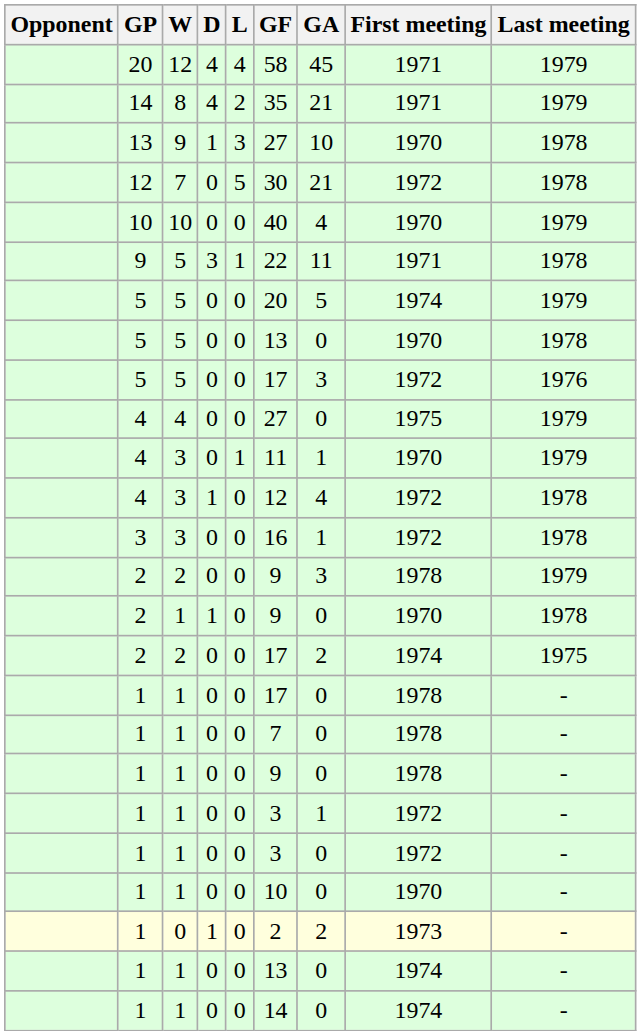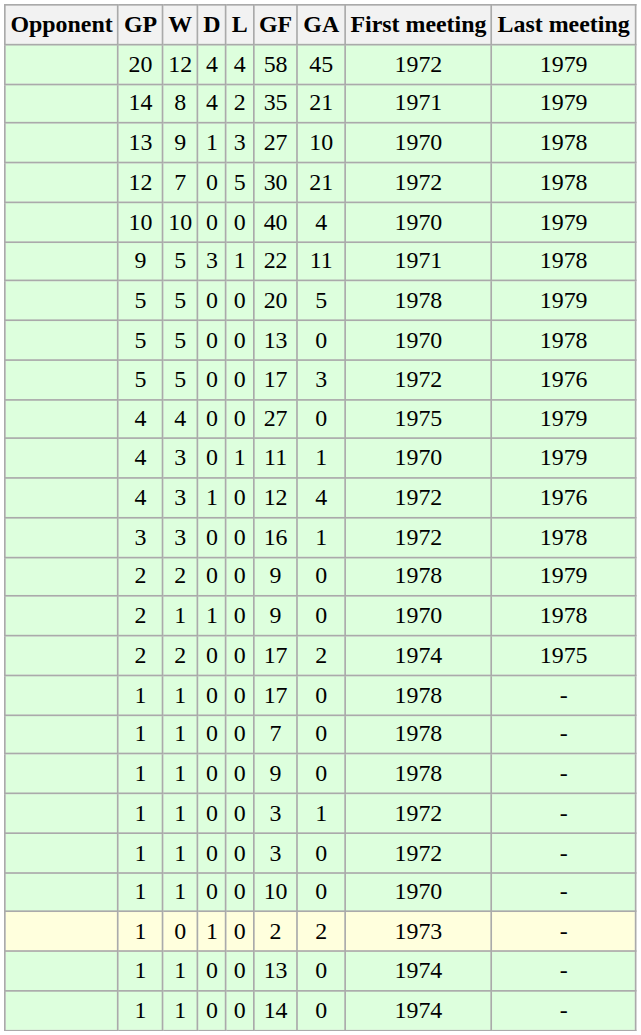row 2 | First meeting: 1971 -> 1972
row 8 | First meeting: 1974 -> 1978
row 13 | Last meeting: 1978 -> 1976
row 15 | GA: 3 -> 0
